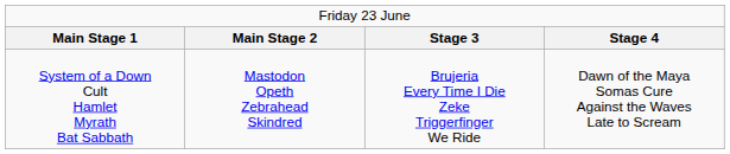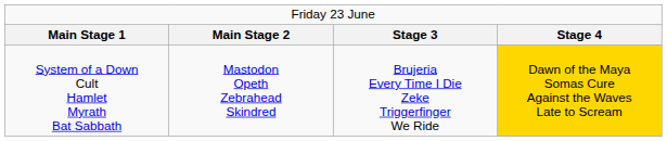System of a Down Cult Hamlet Myrath Bat Sabbath | column 4: no background -> gold background
